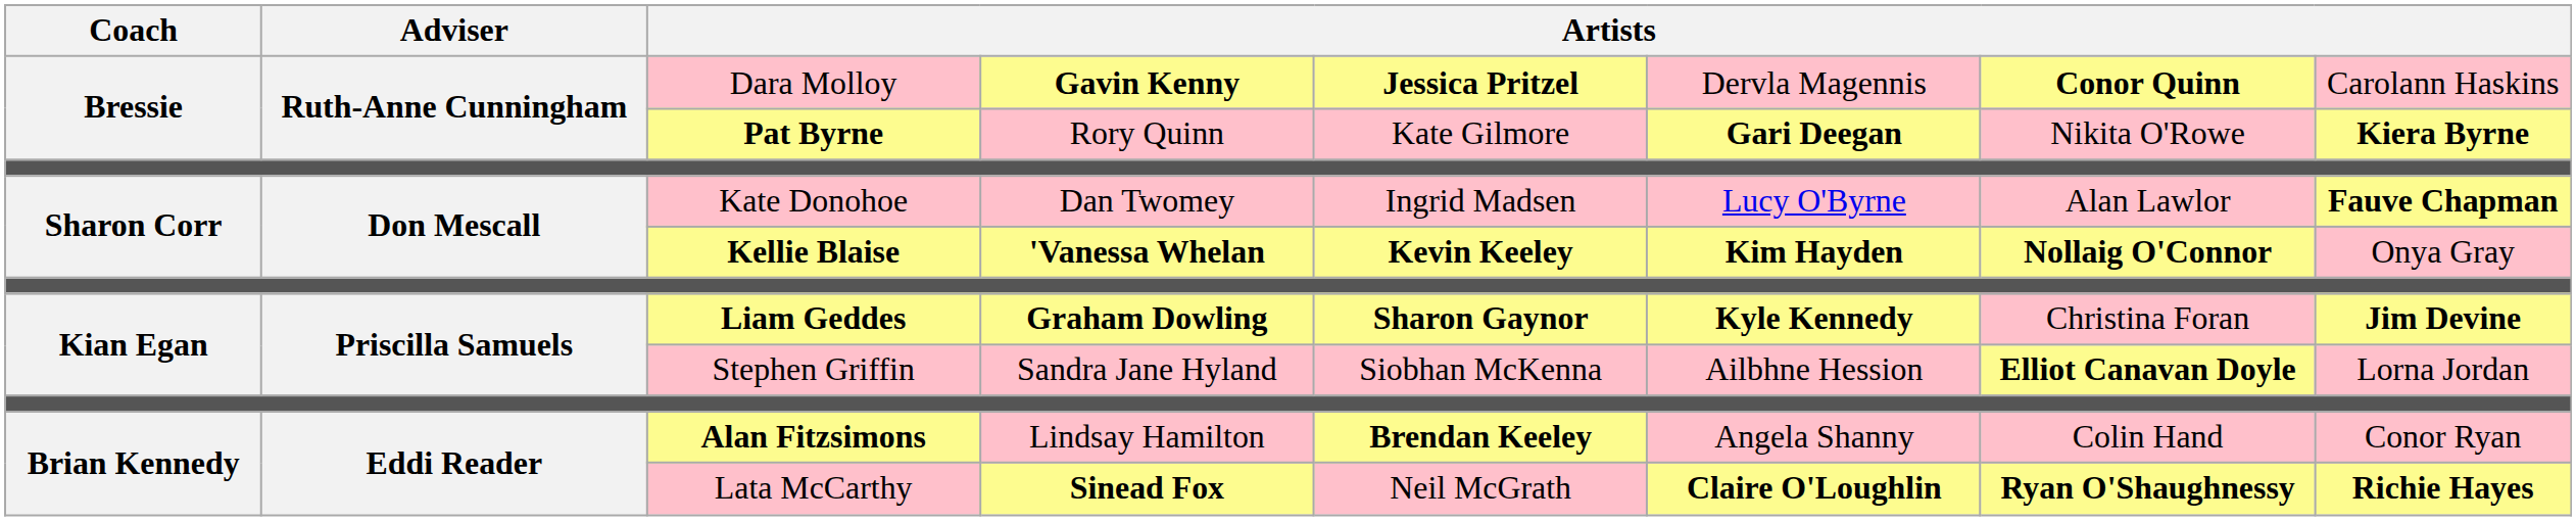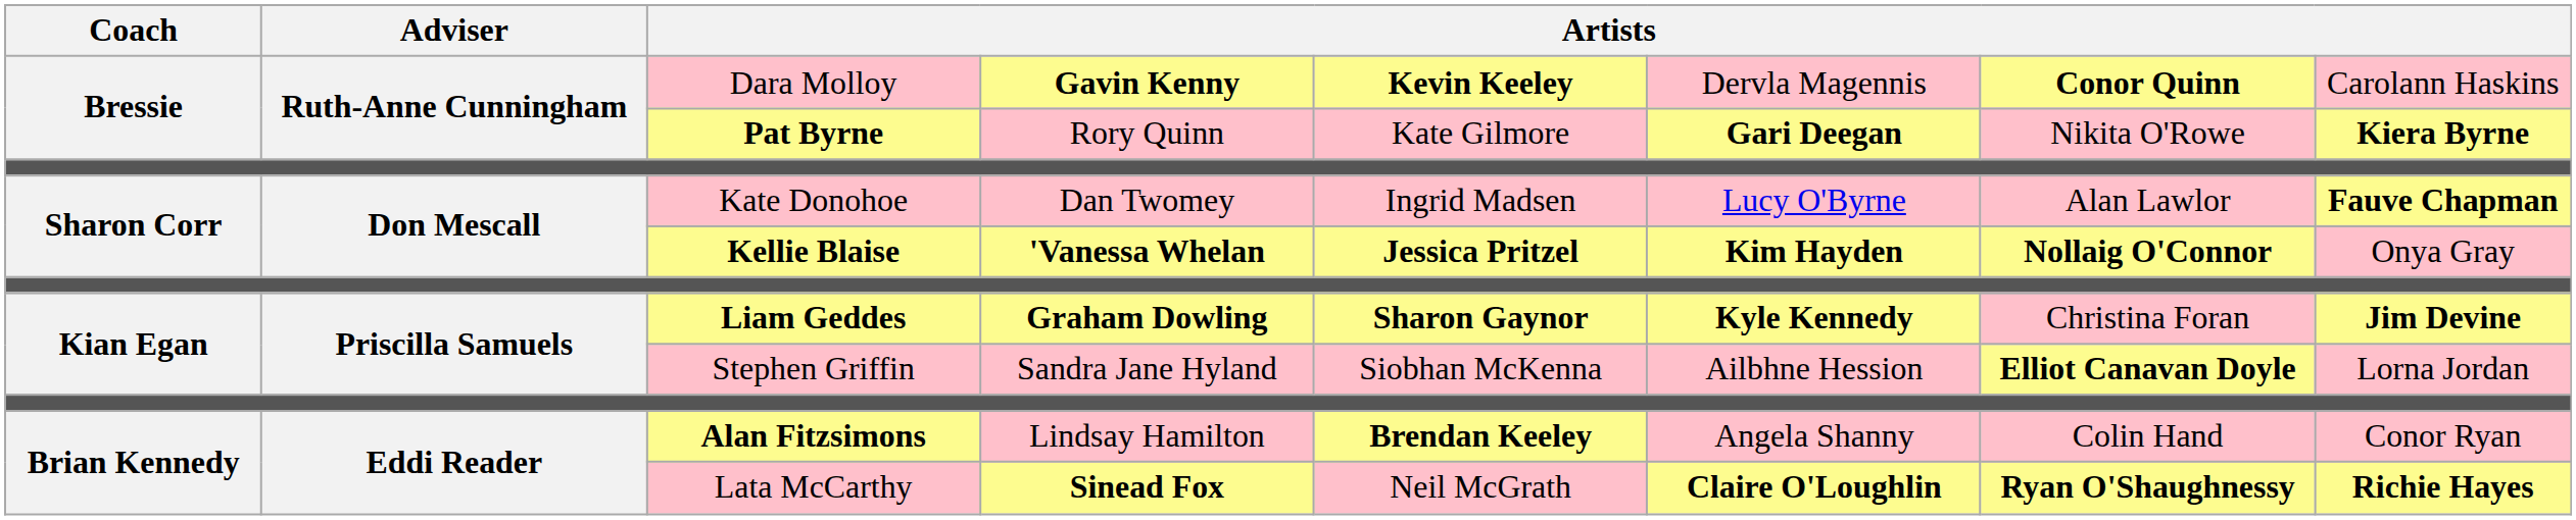Dara Molloy | column 5: Jessica Pritzel -> Kevin Keeley
Kellie Blaise | column 5: Kevin Keeley -> Jessica Pritzel
